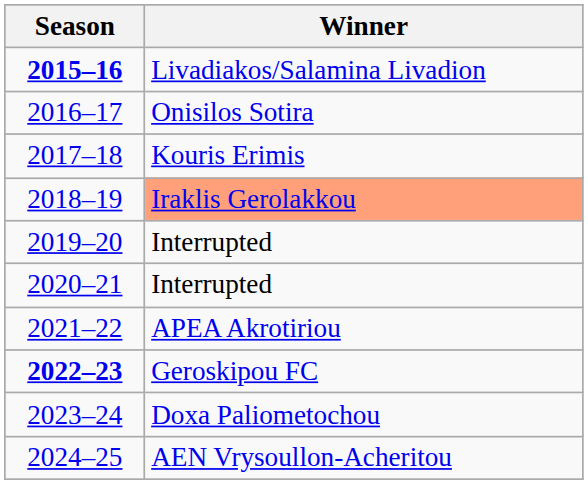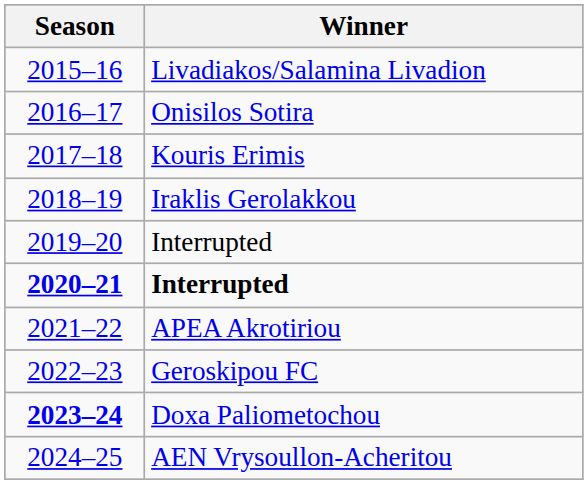row 2 | Season: bold -> normal
row 5 | Winner: lightsalmon background -> no background
row 7 | Season: normal -> bold
row 7 | Winner: normal -> bold
row 9 | Season: bold -> normal
row 10 | Season: normal -> bold
